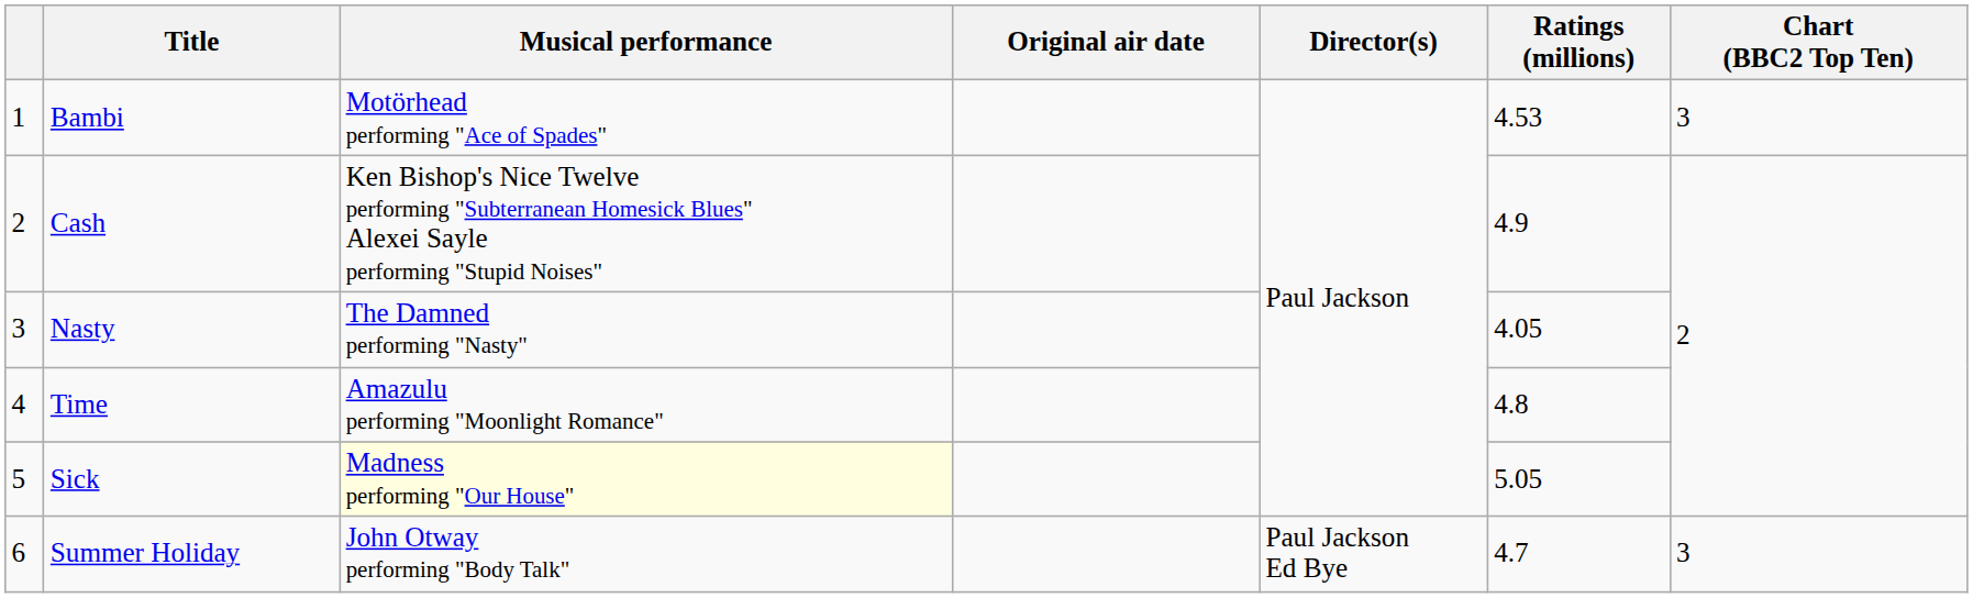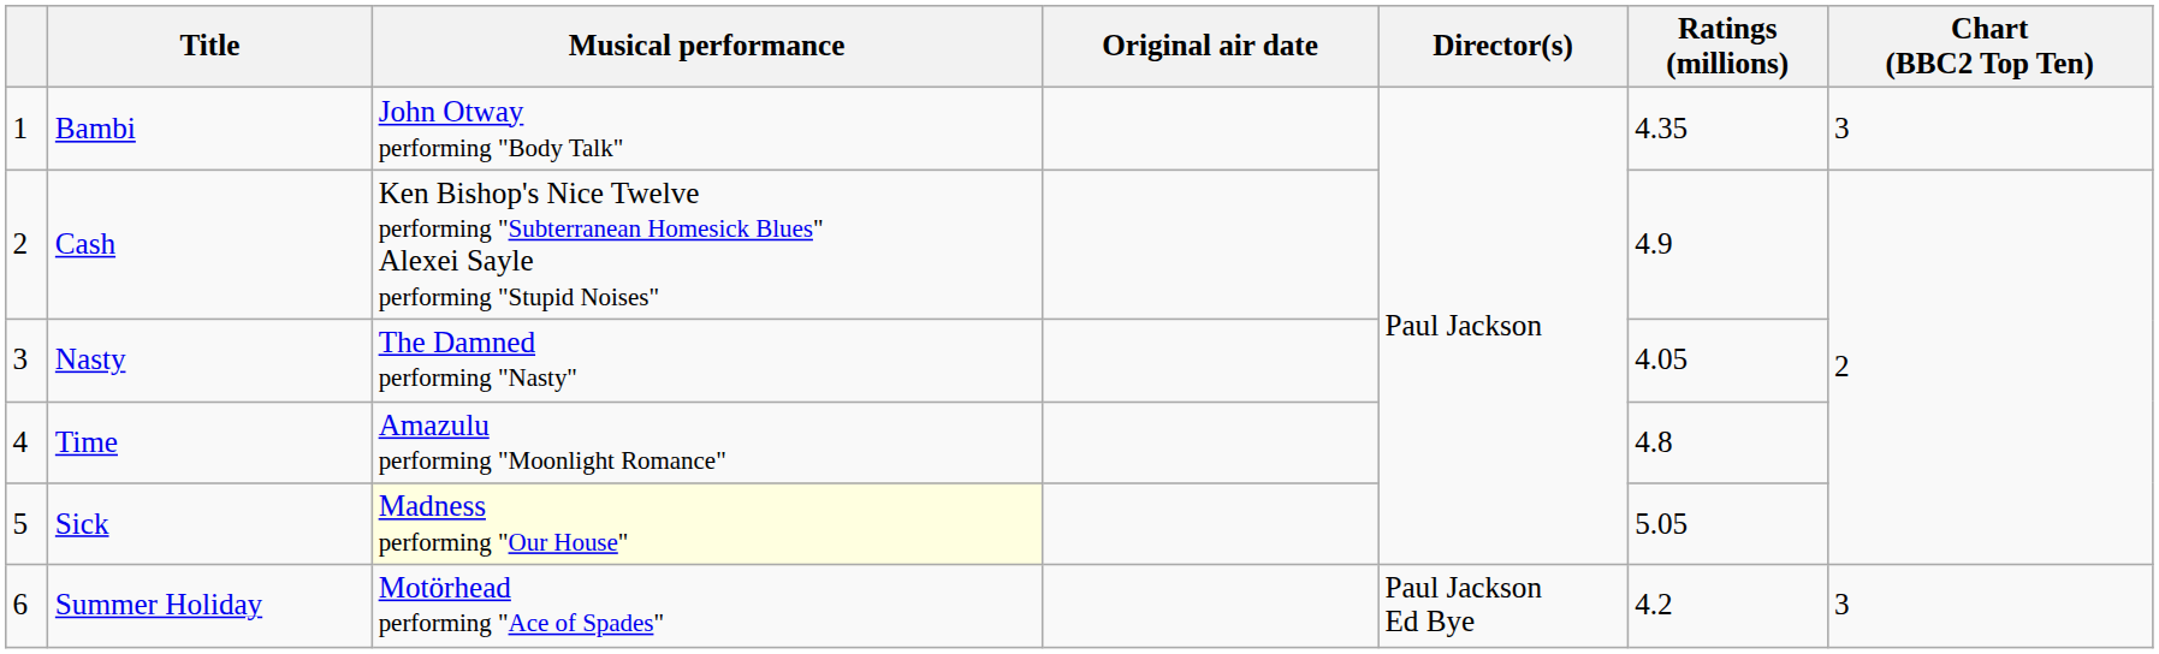Bambi | Musical performance: Motörhead performing "Ace of Spades" -> John Otway performing "Body Talk"
Bambi | Ratings (millions): 4.53 -> 4.35
Summer Holiday | Musical performance: John Otway performing "Body Talk" -> Motörhead performing "Ace of Spades"
Summer Holiday | Ratings (millions): 4.7 -> 4.2
